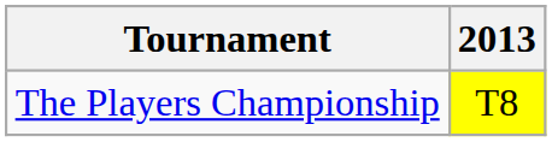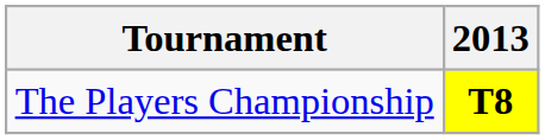The Players Championship | 2013: normal -> bold
